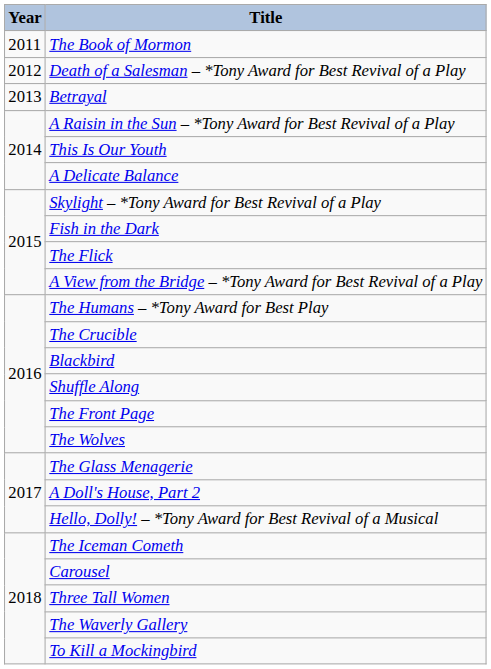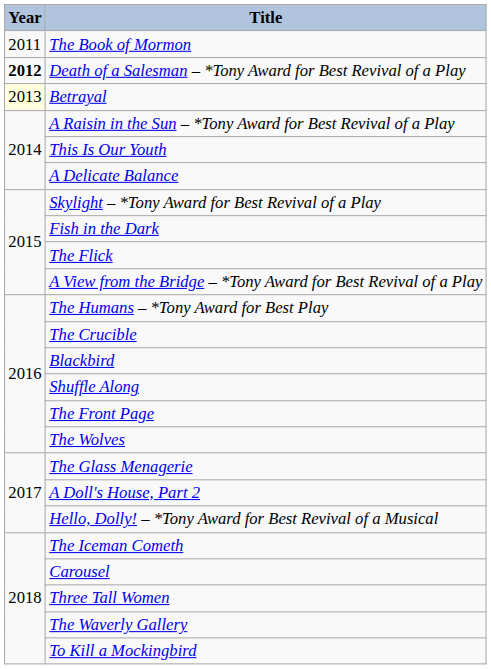Death of a Salesman – *Tony Award for Best Revival of a Play | Year: normal -> bold
Betrayal | Year: no background -> lightyellow background
